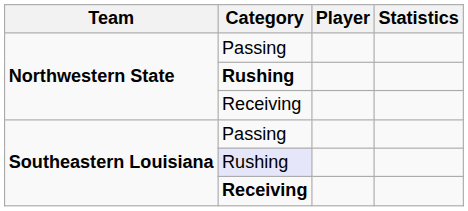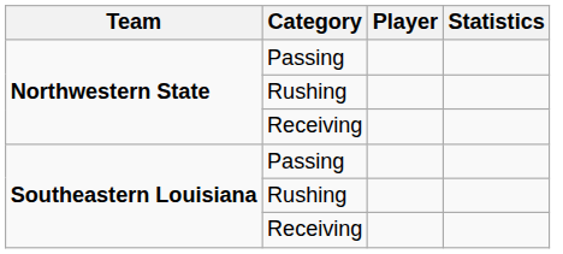Northwestern State / Rushing | Category: bold -> normal
Southeastern Louisiana / Rushing | Category: lavender background -> no background
Southeastern Louisiana / Receiving | Category: bold -> normal
